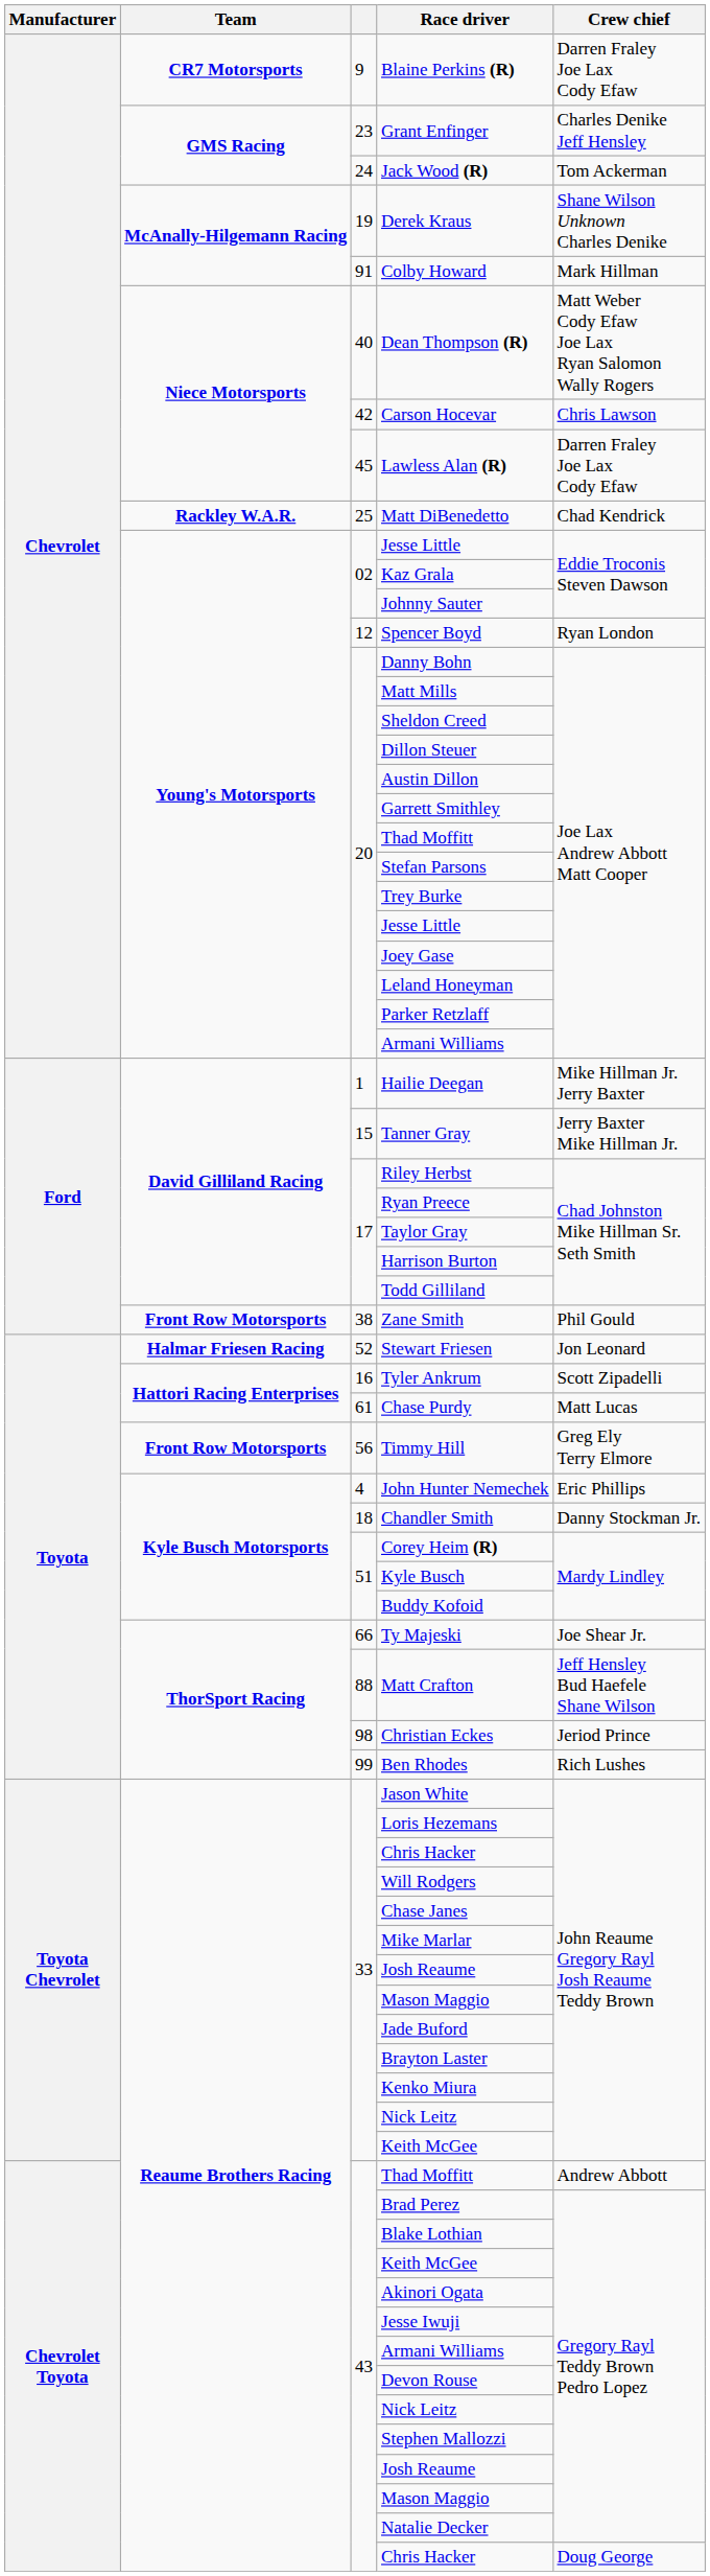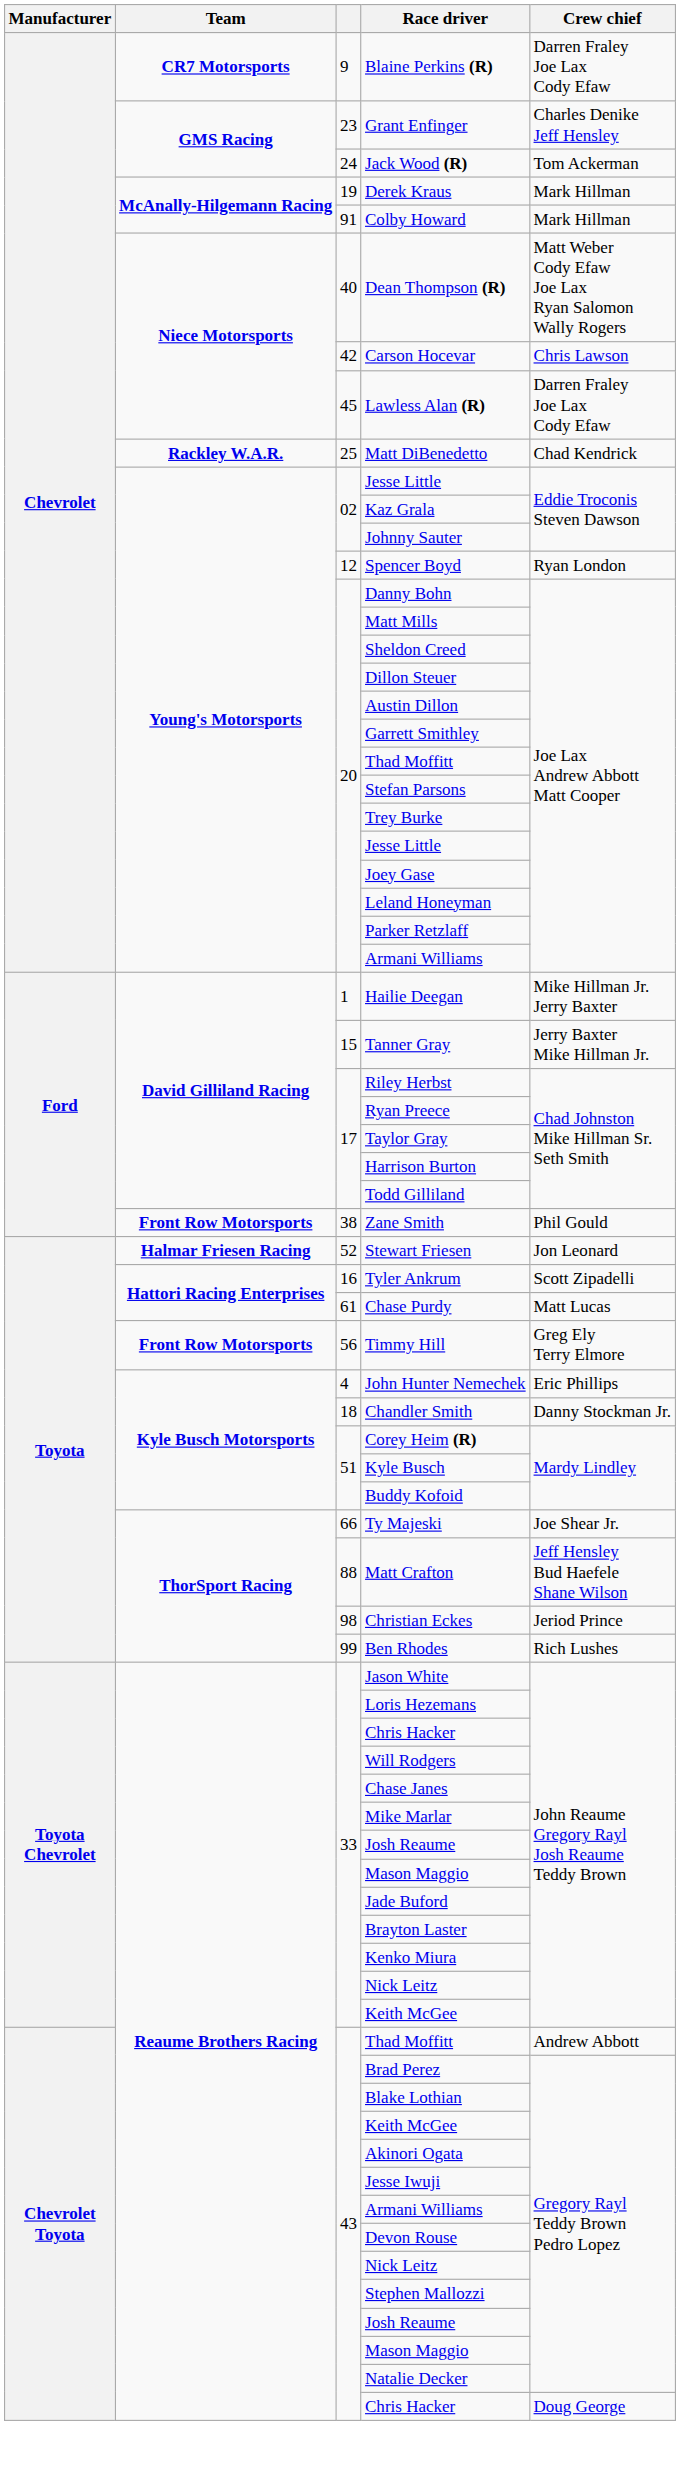Derek Kraus | Crew chief: Shane Wilson Unknown Charles Denike -> Mark Hillman
